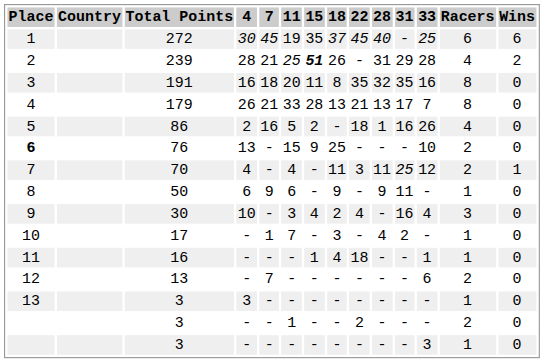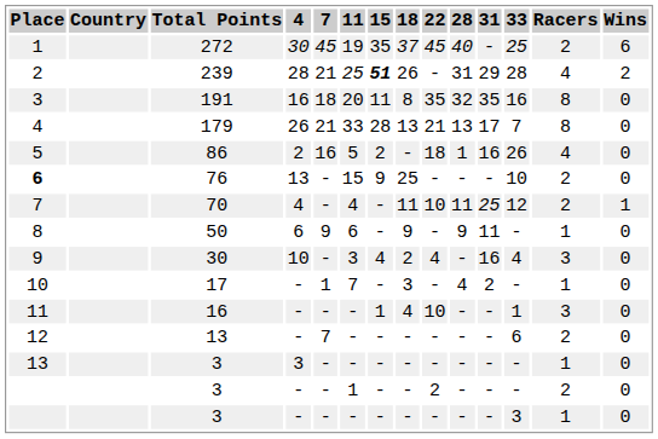row 2 | Racers: 6 -> 2
row 8 | 22: 3 -> 10
row 12 | 22: 18 -> 10
row 12 | Racers: 1 -> 3
